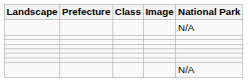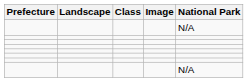columns swapped: Landscape <-> Prefecture
